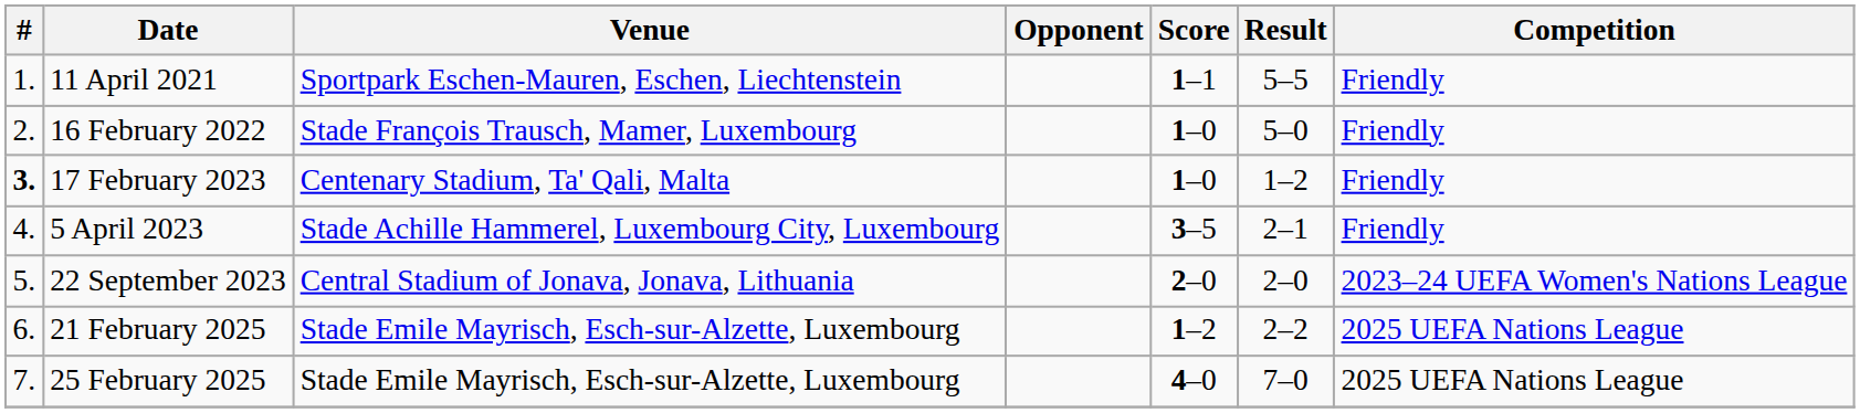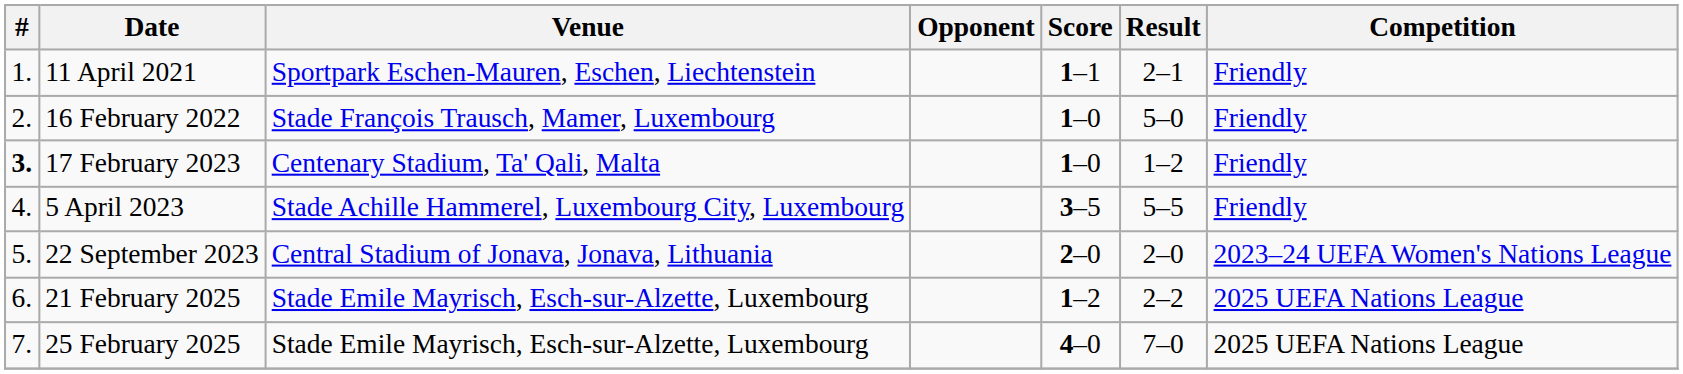11 April 2021 | Result: 5–5 -> 2–1
5 April 2023 | Result: 2–1 -> 5–5
